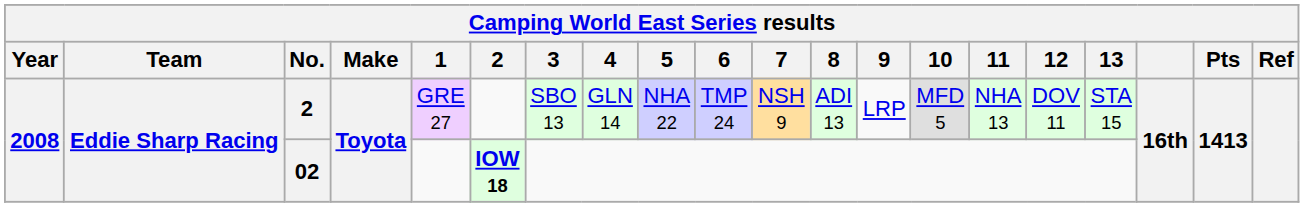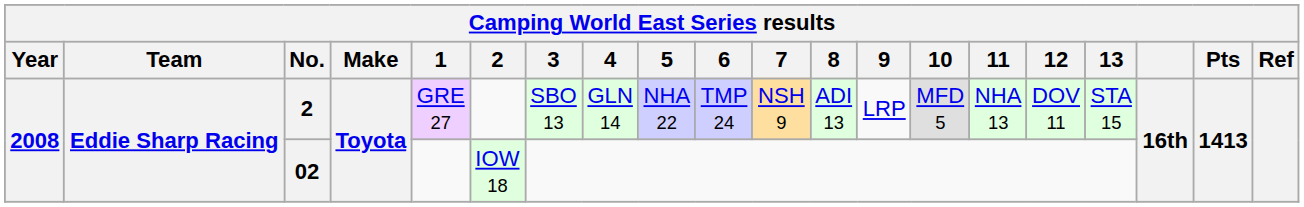02 | 2: bold -> normal
